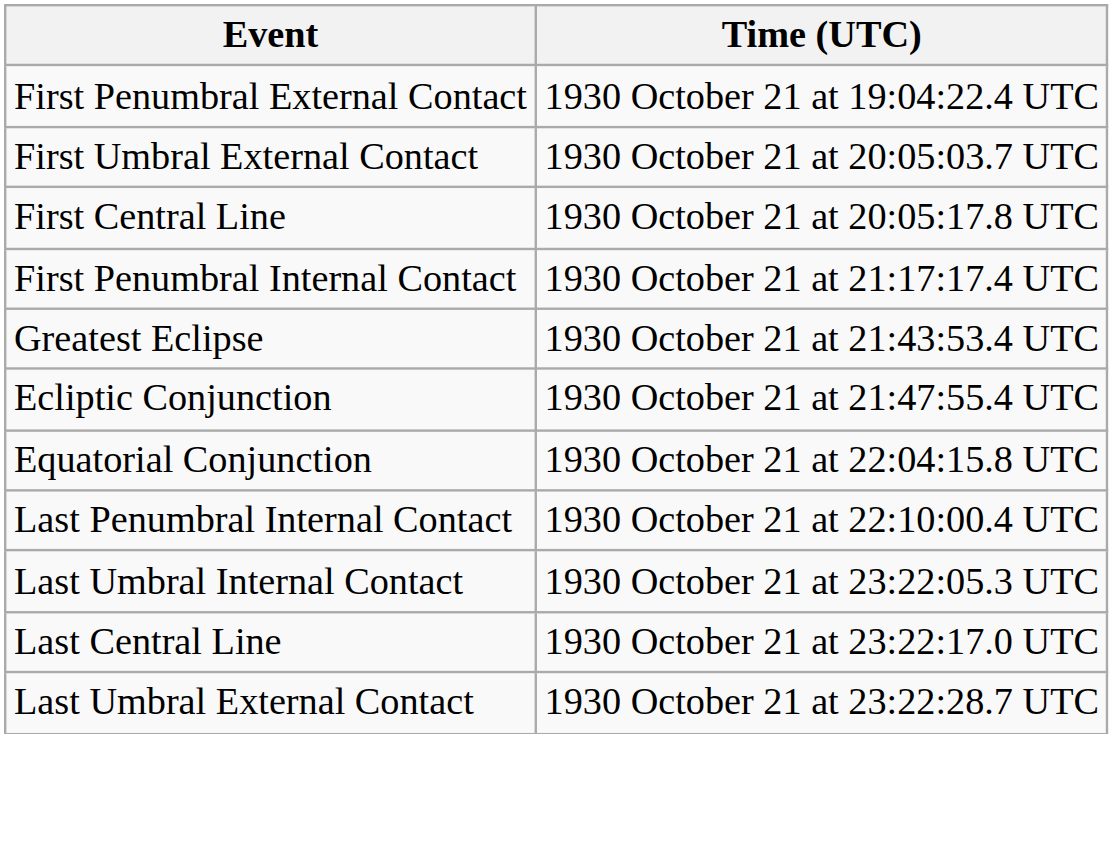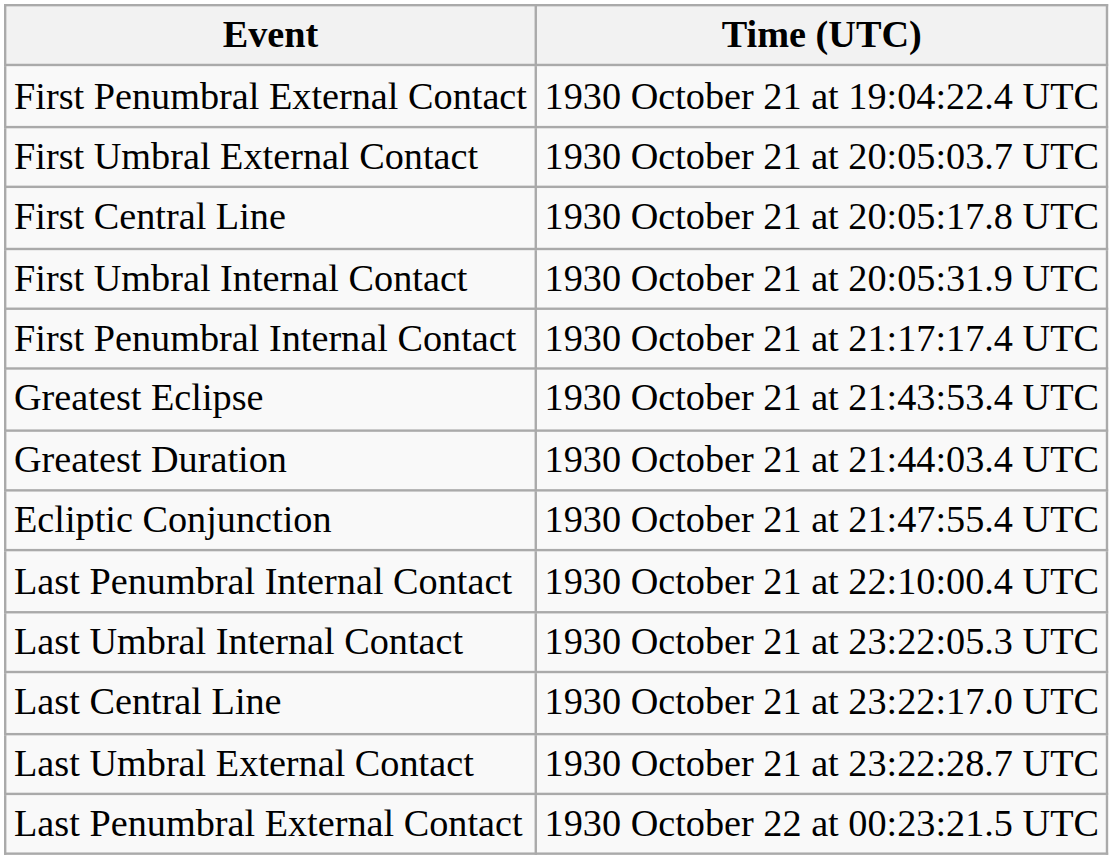+ row: First Umbral Internal Contact | 1930 October 21 at 20:05:31.9 UTC
+ row: Greatest Duration | 1930 October 21 at 21:44:03.4 UTC
- row: Equatorial Conjunction | 1930 October 21 at 22:04:15.8 UTC
+ row: Last Penumbral External Contact | 1930 October 22 at 00:23:21.5 UTC
